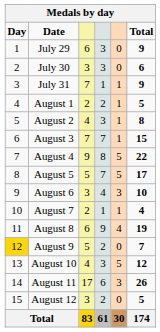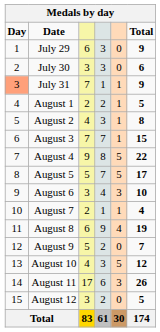July 31 | Day: no background -> lightsalmon background
August 9 | Day: gold background -> no background
